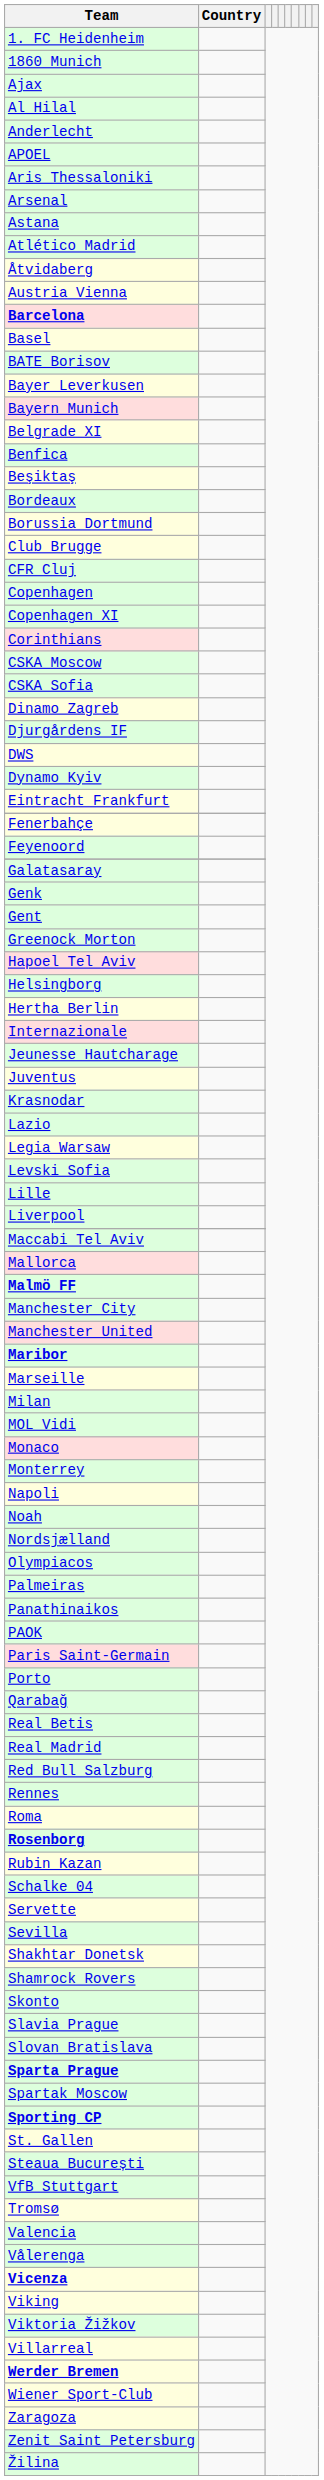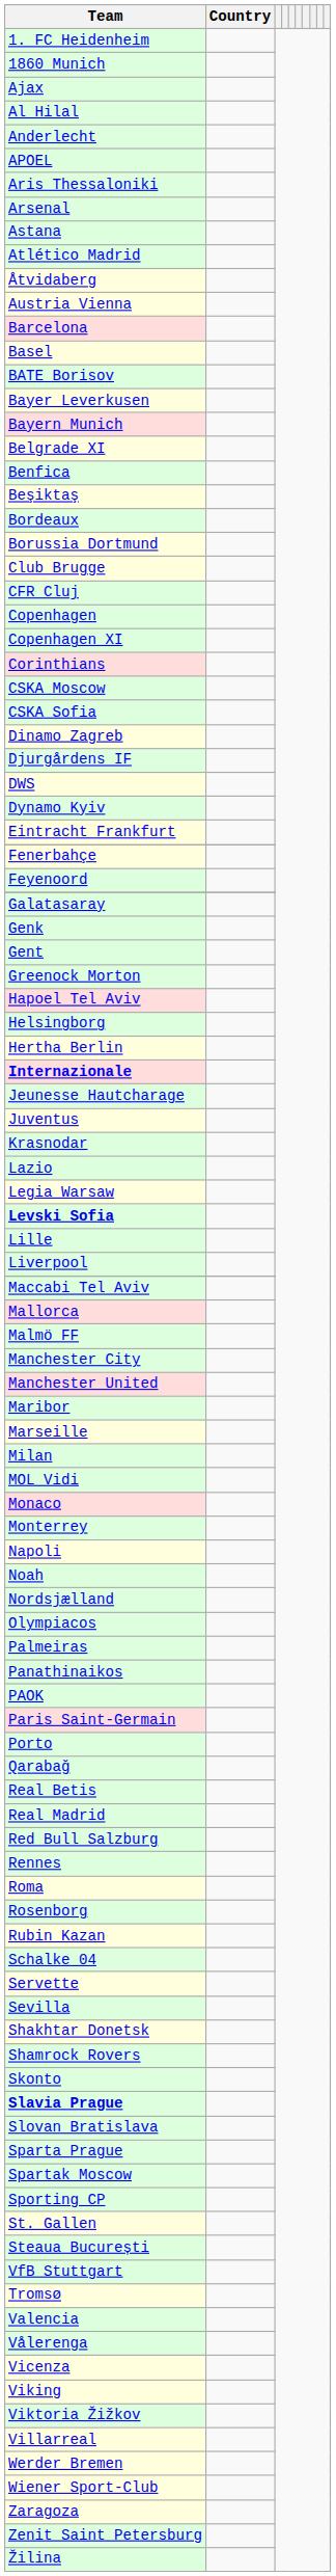Barcelona | Team: bold -> normal
Internazionale | Team: normal -> bold
Levski Sofia | Team: normal -> bold
Malmö FF | Team: bold -> normal
Maribor | Team: bold -> normal
Rosenborg | Team: bold -> normal
Slavia Prague | Team: normal -> bold
Sparta Prague | Team: bold -> normal
Sporting CP | Team: bold -> normal
Vicenza | Team: bold -> normal
Werder Bremen | Team: bold -> normal
